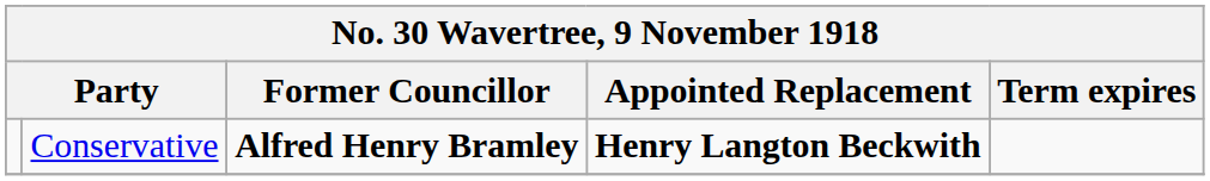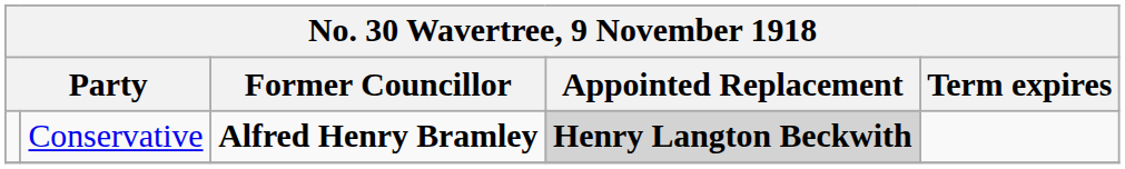Conservative | Appointed Replacement: no background -> lightgrey background
